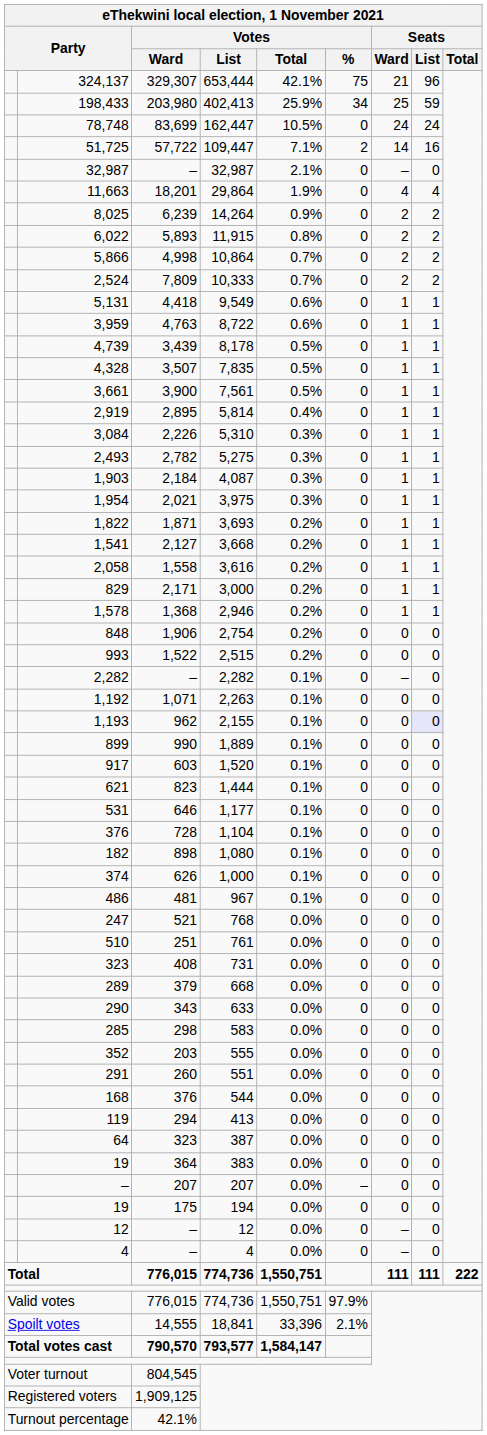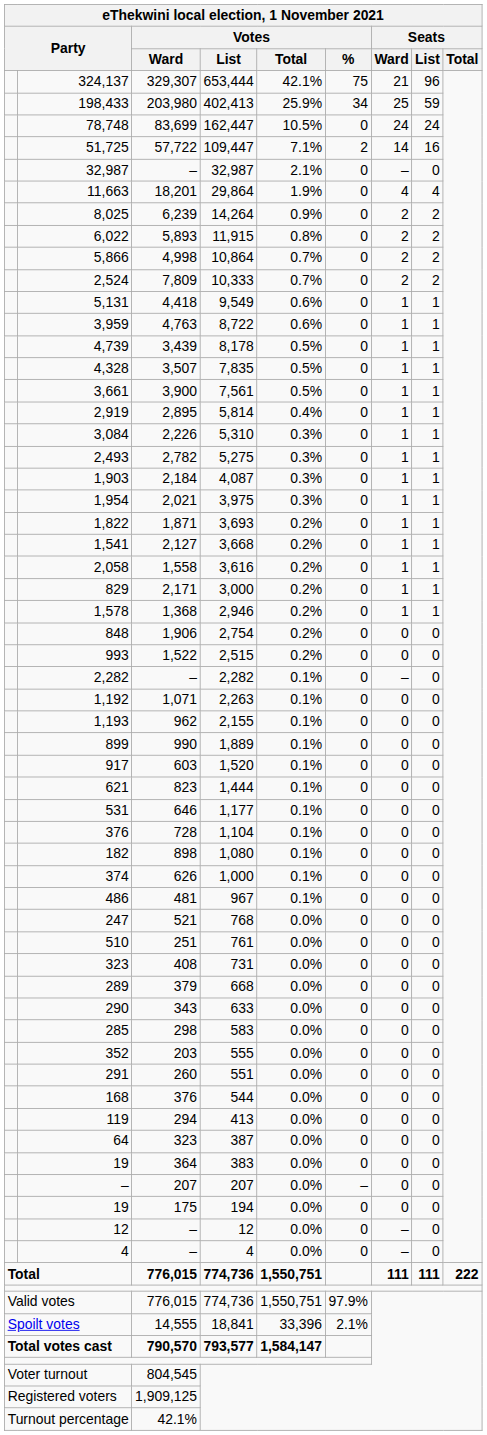1,193 | Seats / List: lavender background -> no background
